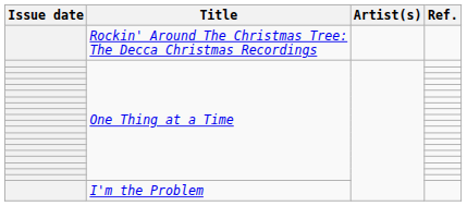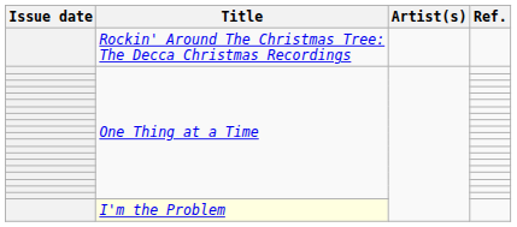I'm the Problem | Title: no background -> lightyellow background
